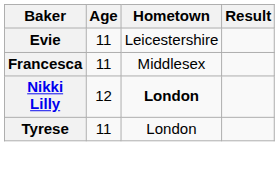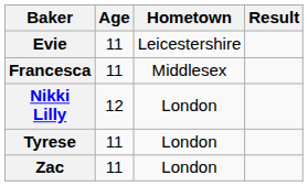Nikki Lilly | Hometown: bold -> normal
+ row: Zac | 11 | London
